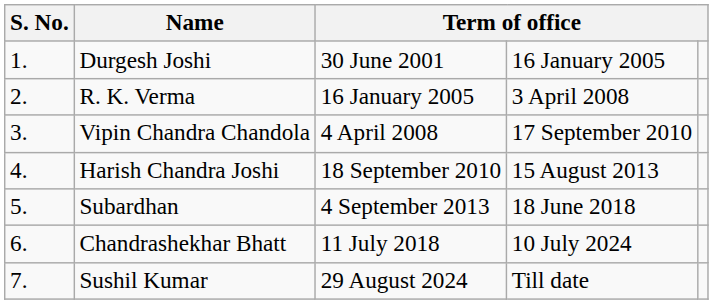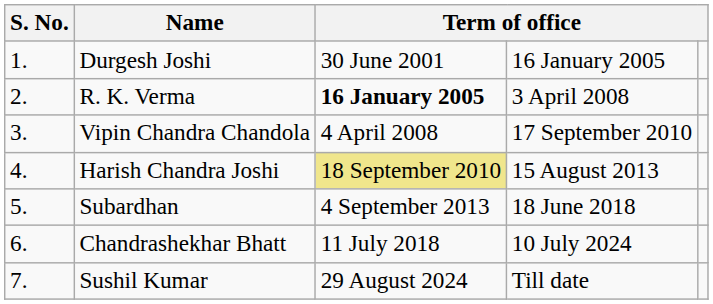R. K. Verma | column 3: normal -> bold
Harish Chandra Joshi | column 3: no background -> khaki background
